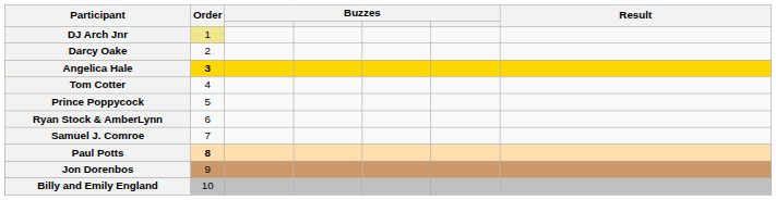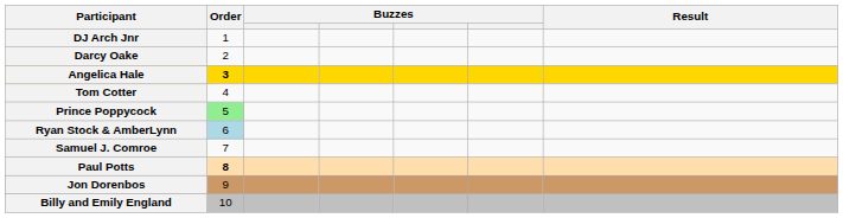DJ Arch Jnr | Order: khaki background -> no background
Prince Poppycock | Order: no background -> lightgreen background
Ryan Stock & AmberLynn | Order: no background -> lightblue background
